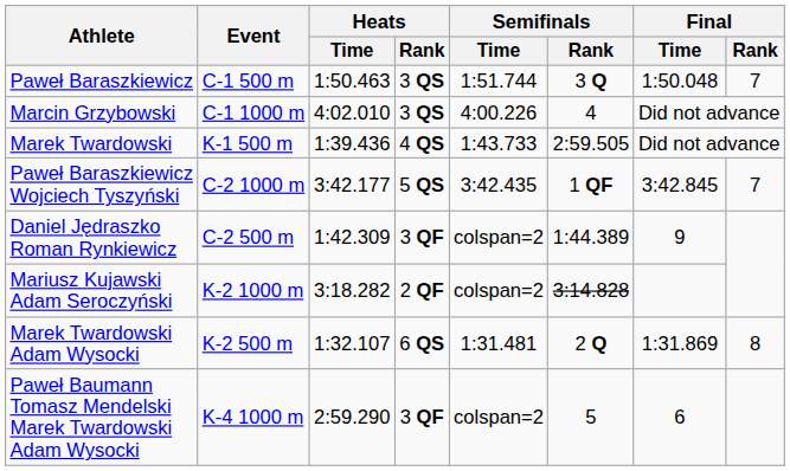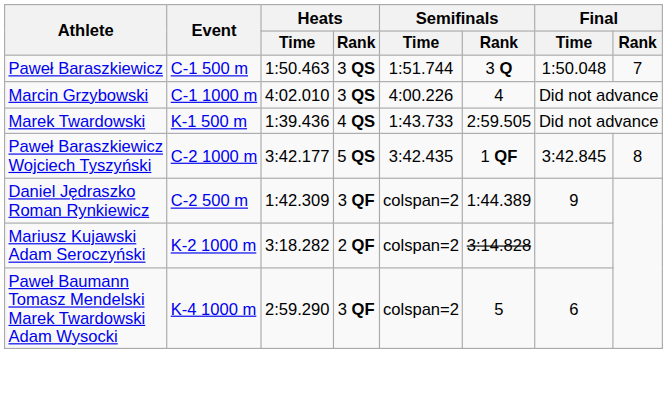Paweł Baraszkiewicz Wojciech Tyszyński | Final / Rank: 7 -> 8
- row: Marek Twardowski Adam Wysocki | K-2 500 m | 1:32.107 | 6 QS | 1:31.481 | 2 Q | 1:31.869 | 8
